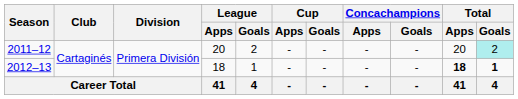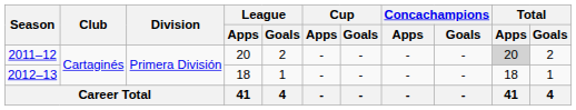2011–12 | Total / Apps: no background -> lightgrey background
2011–12 | Total / Goals: paleturquoise background -> no background
2012–13 | Total / Apps: bold -> normal
2012–13 | Total / Goals: bold -> normal
